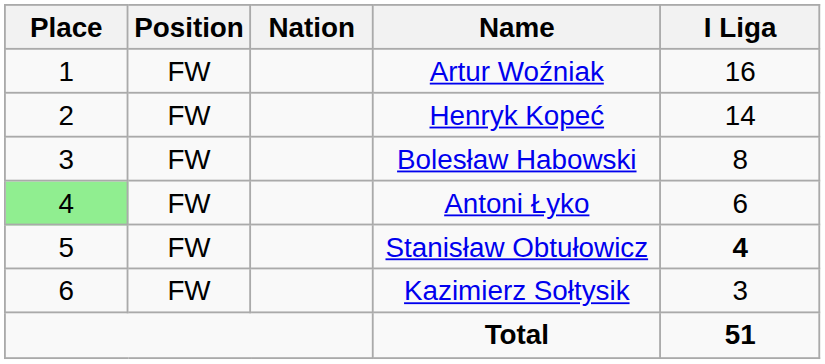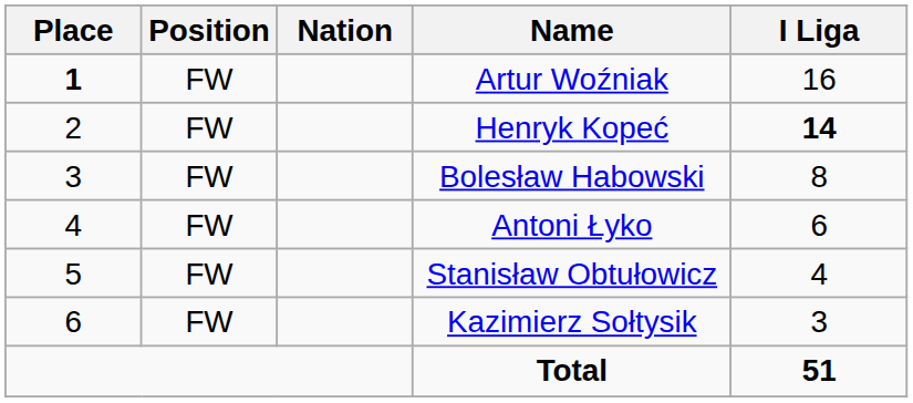Artur Woźniak | Place: normal -> bold
Henryk Kopeć | I Liga: normal -> bold
Antoni Łyko | Place: lightgreen background -> no background
Stanisław Obtułowicz | I Liga: bold -> normal
